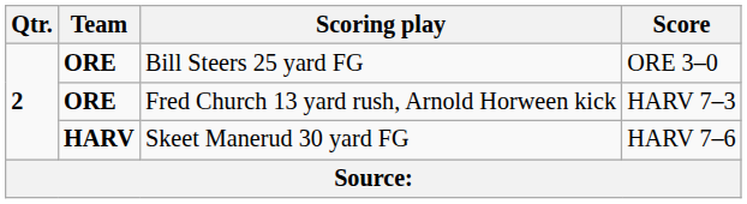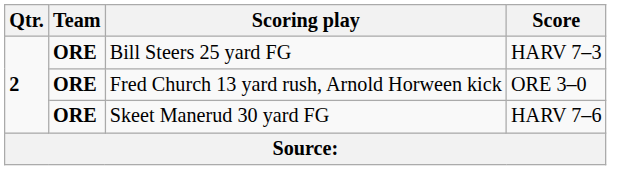Bill Steers 25 yard FG | Score: ORE 3–0 -> HARV 7–3
Fred Church 13 yard rush, Arnold Horween kick | Score: HARV 7–3 -> ORE 3–0
Skeet Manerud 30 yard FG | Team: HARV -> ORE
